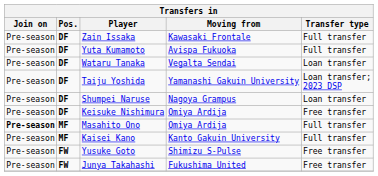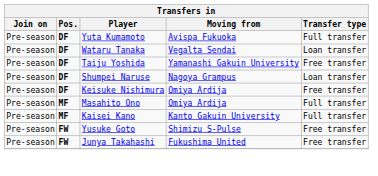- row: Pre-season | DF | Zain Issaka | Kawasaki Frontale | Full transfer
Taiju Yoshida | Transfer type: Loan transfer; 2023 DSP -> Free transfer
Masahito Ono | Join on: bold -> normal
